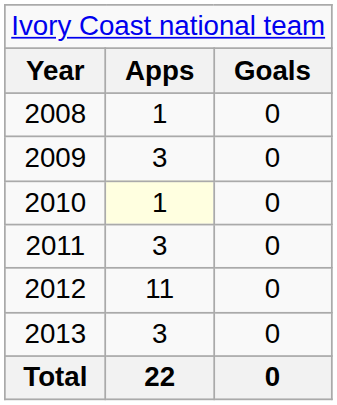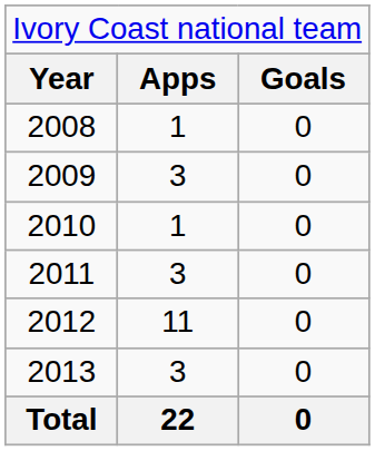2010 | column 2: lightyellow background -> no background
